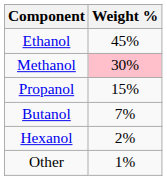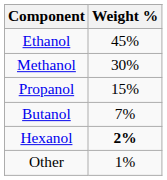Methanol | Weight %: pink background -> no background
Hexanol | Weight %: normal -> bold
